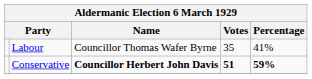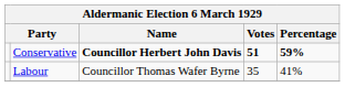rows swapped: Conservative <-> Labour
